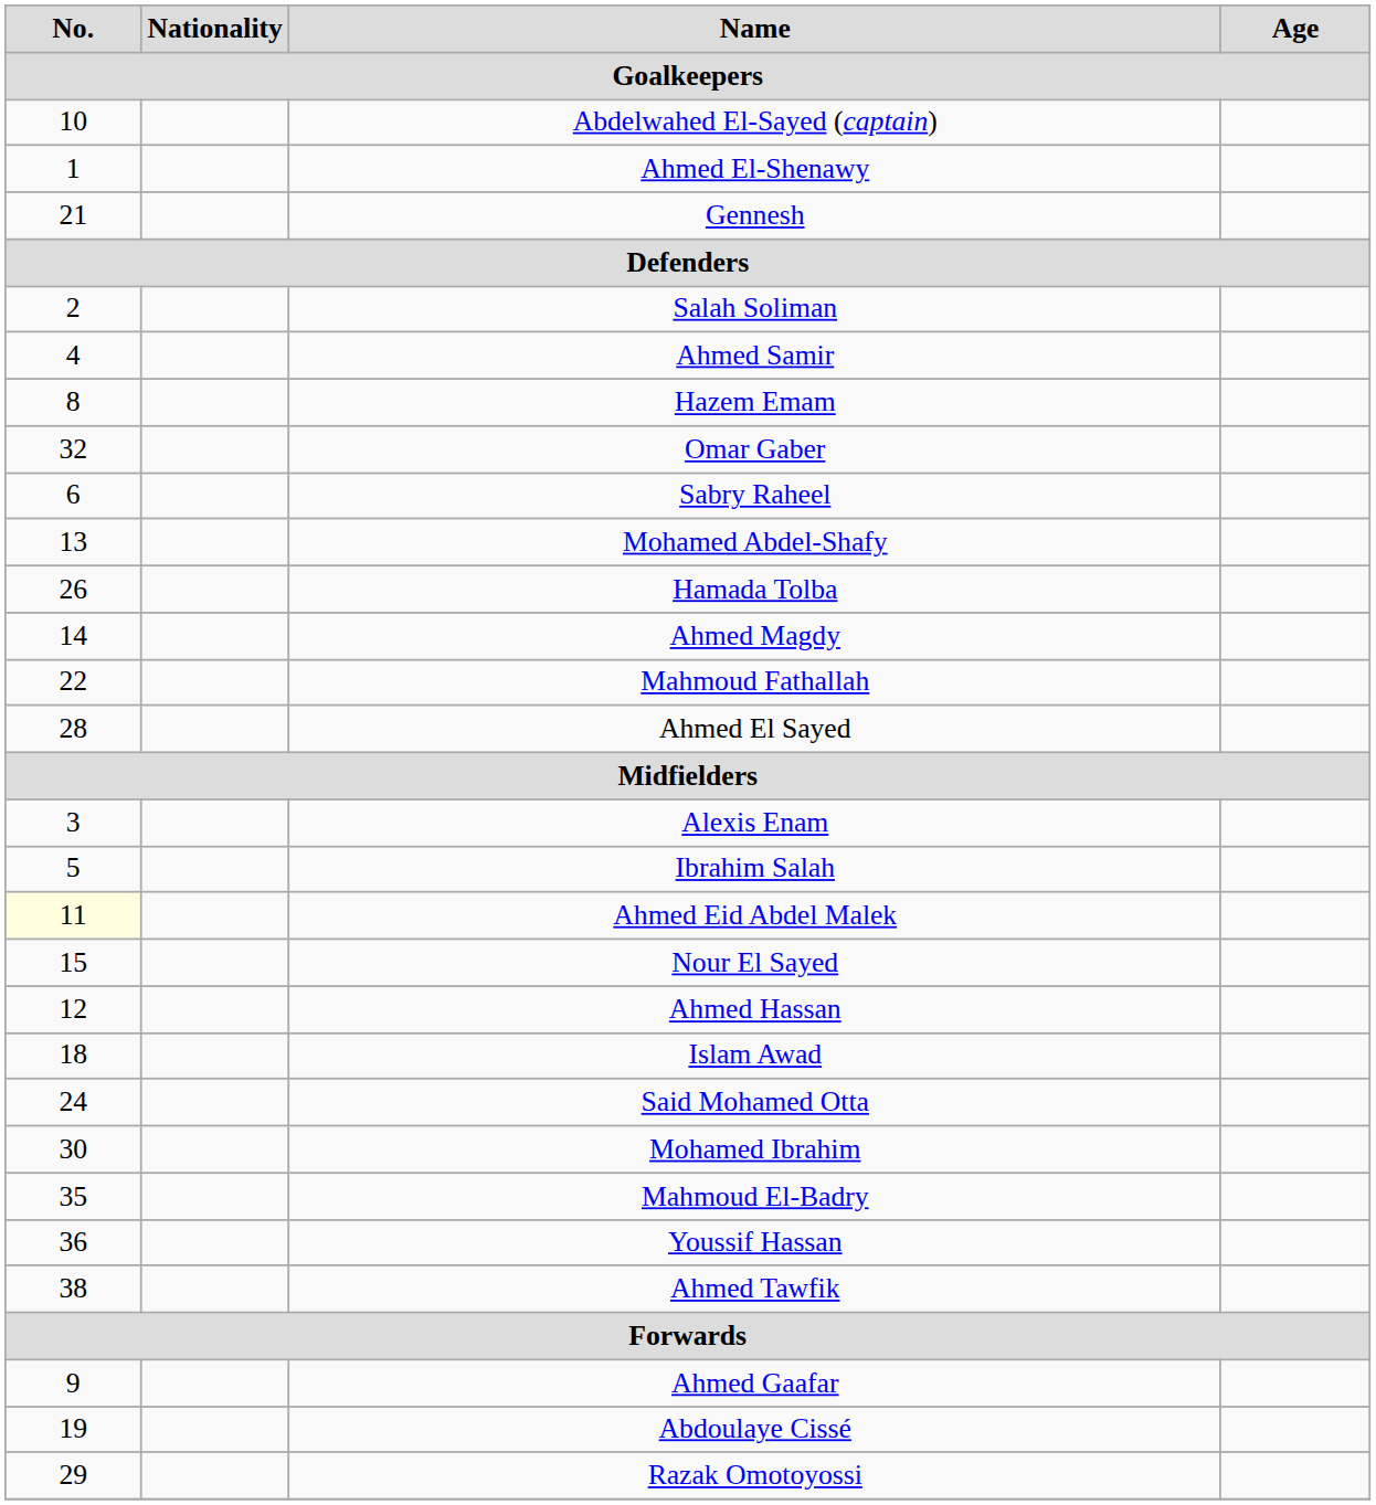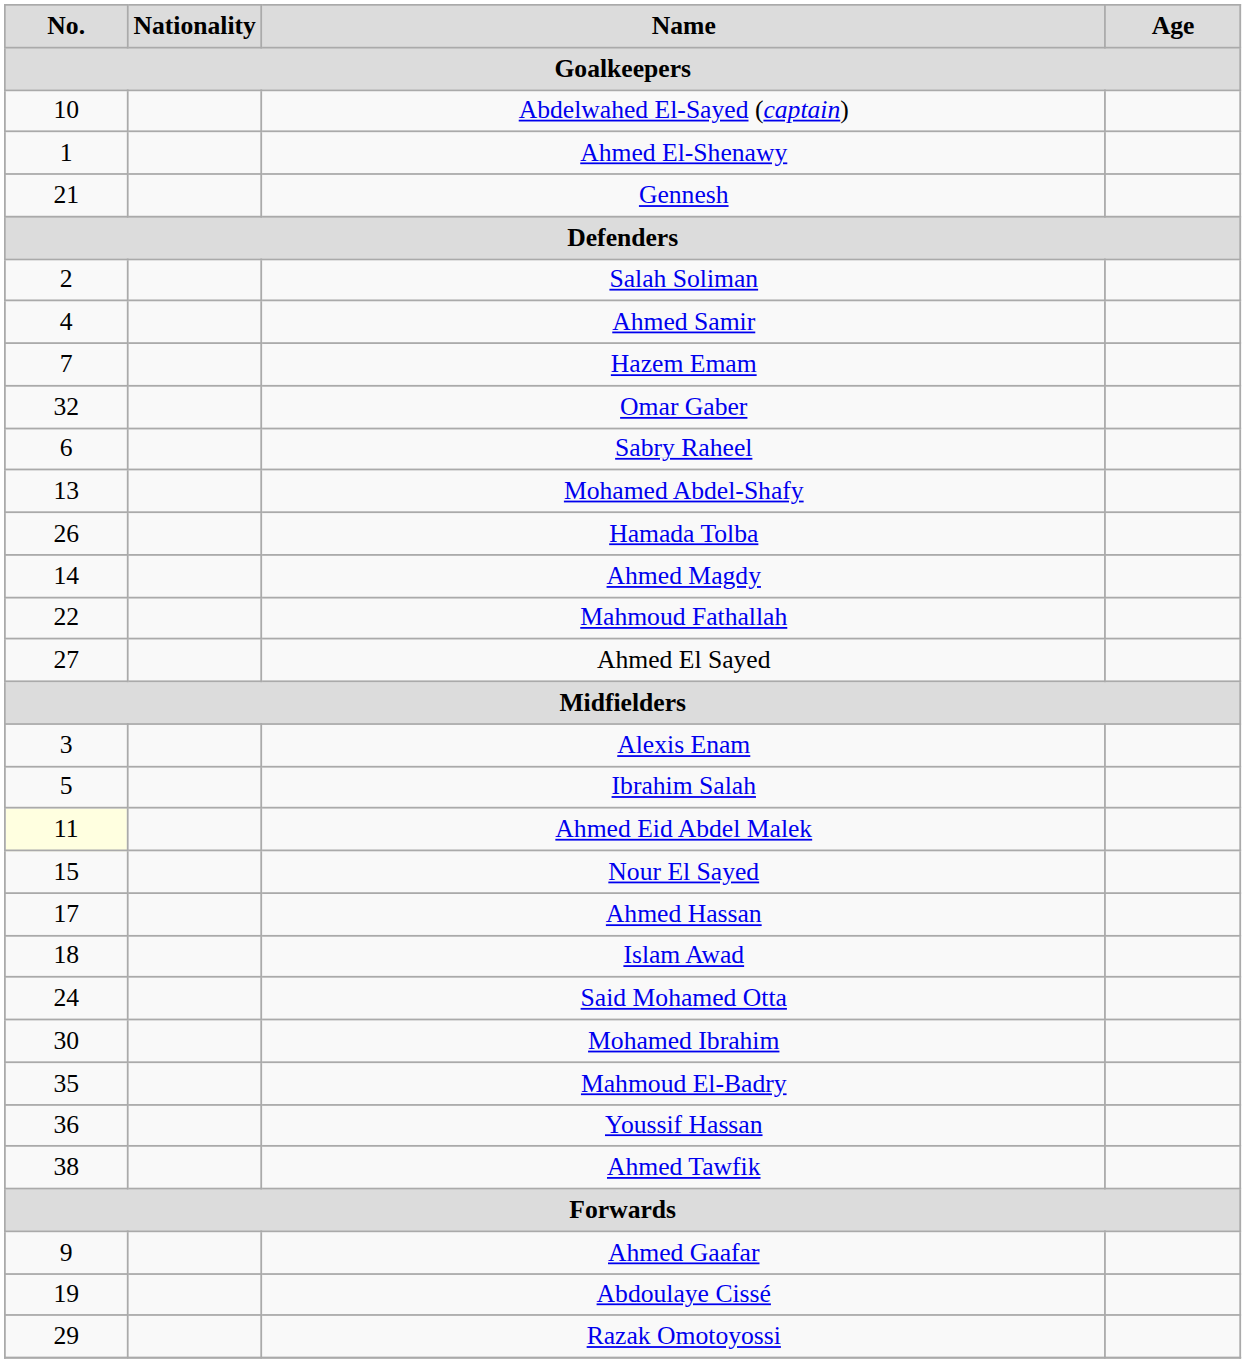Hazem Emam | No.: 8 -> 7
Ahmed El Sayed | No.: 28 -> 27
Ahmed Hassan | No.: 12 -> 17
